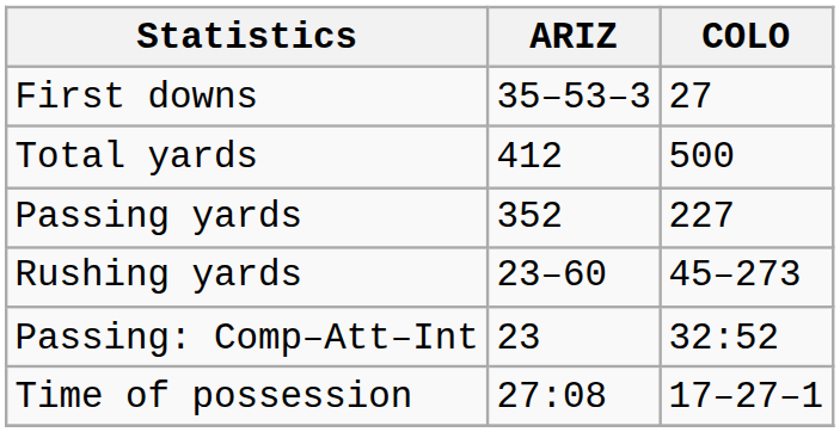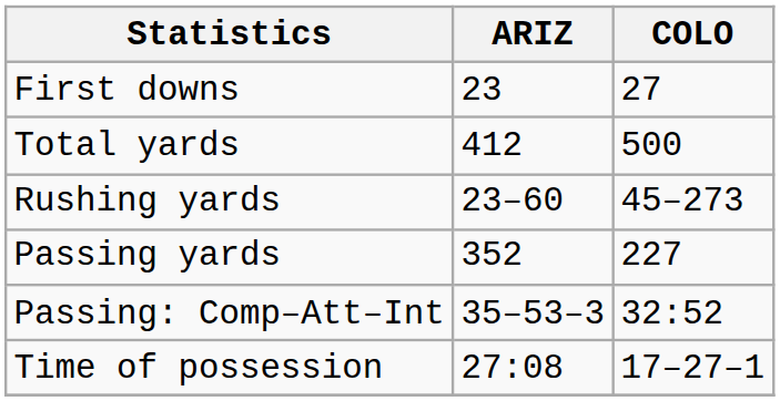First downs | ARIZ: 35–53–3 -> 23
rows swapped: Rushing yards <-> Passing yards
Passing: Comp–Att–Int | ARIZ: 23 -> 35–53–3
